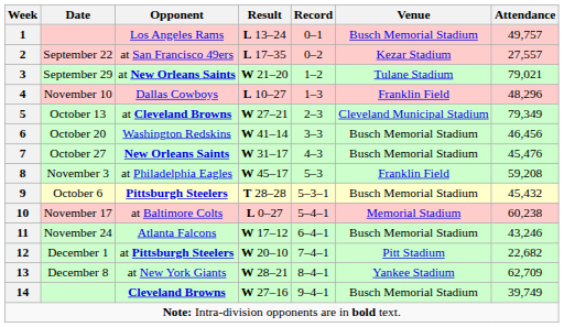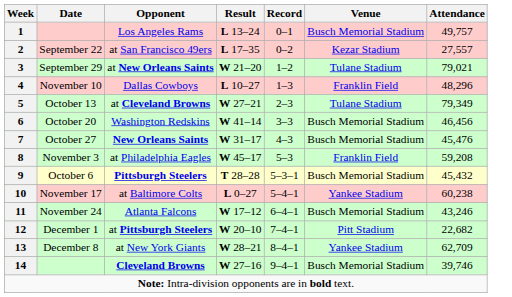5 | Venue: Cleveland Municipal Stadium -> Tulane Stadium
10 | Venue: Memorial Stadium -> Yankee Stadium
14 | Attendance: 39,749 -> 39,746
